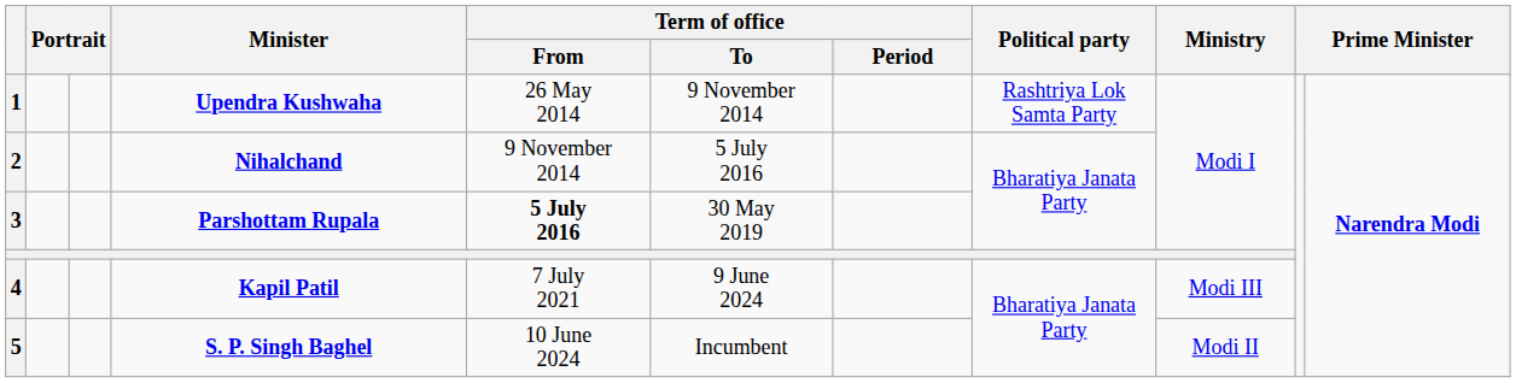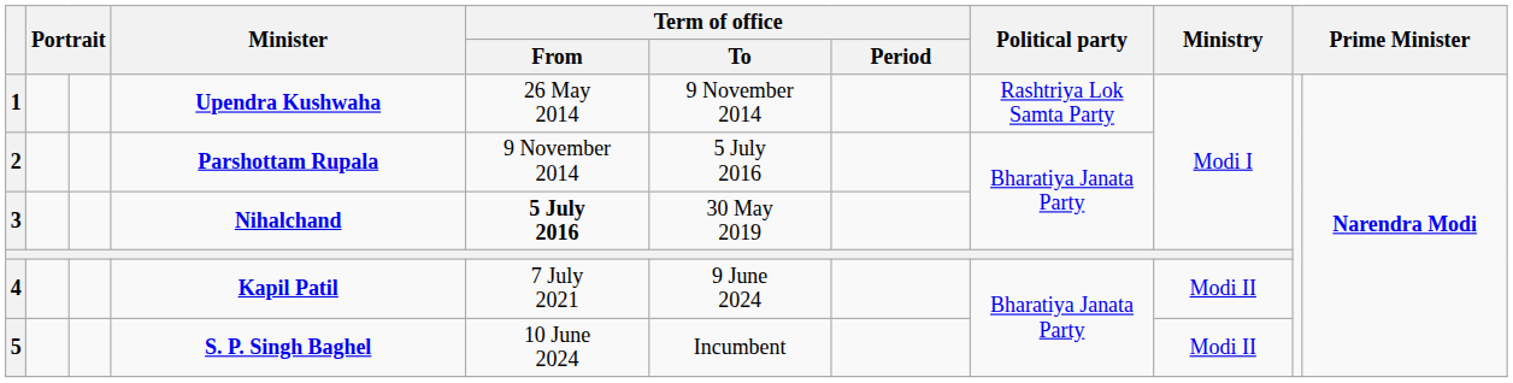2 | Minister: Nihalchand -> Parshottam Rupala
3 | Minister: Parshottam Rupala -> Nihalchand
4 | Ministry: Modi III -> Modi II
